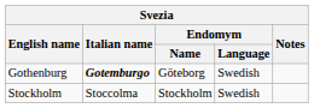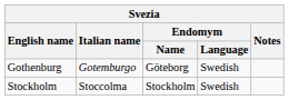Gothenburg | Italian name: bold -> normal
